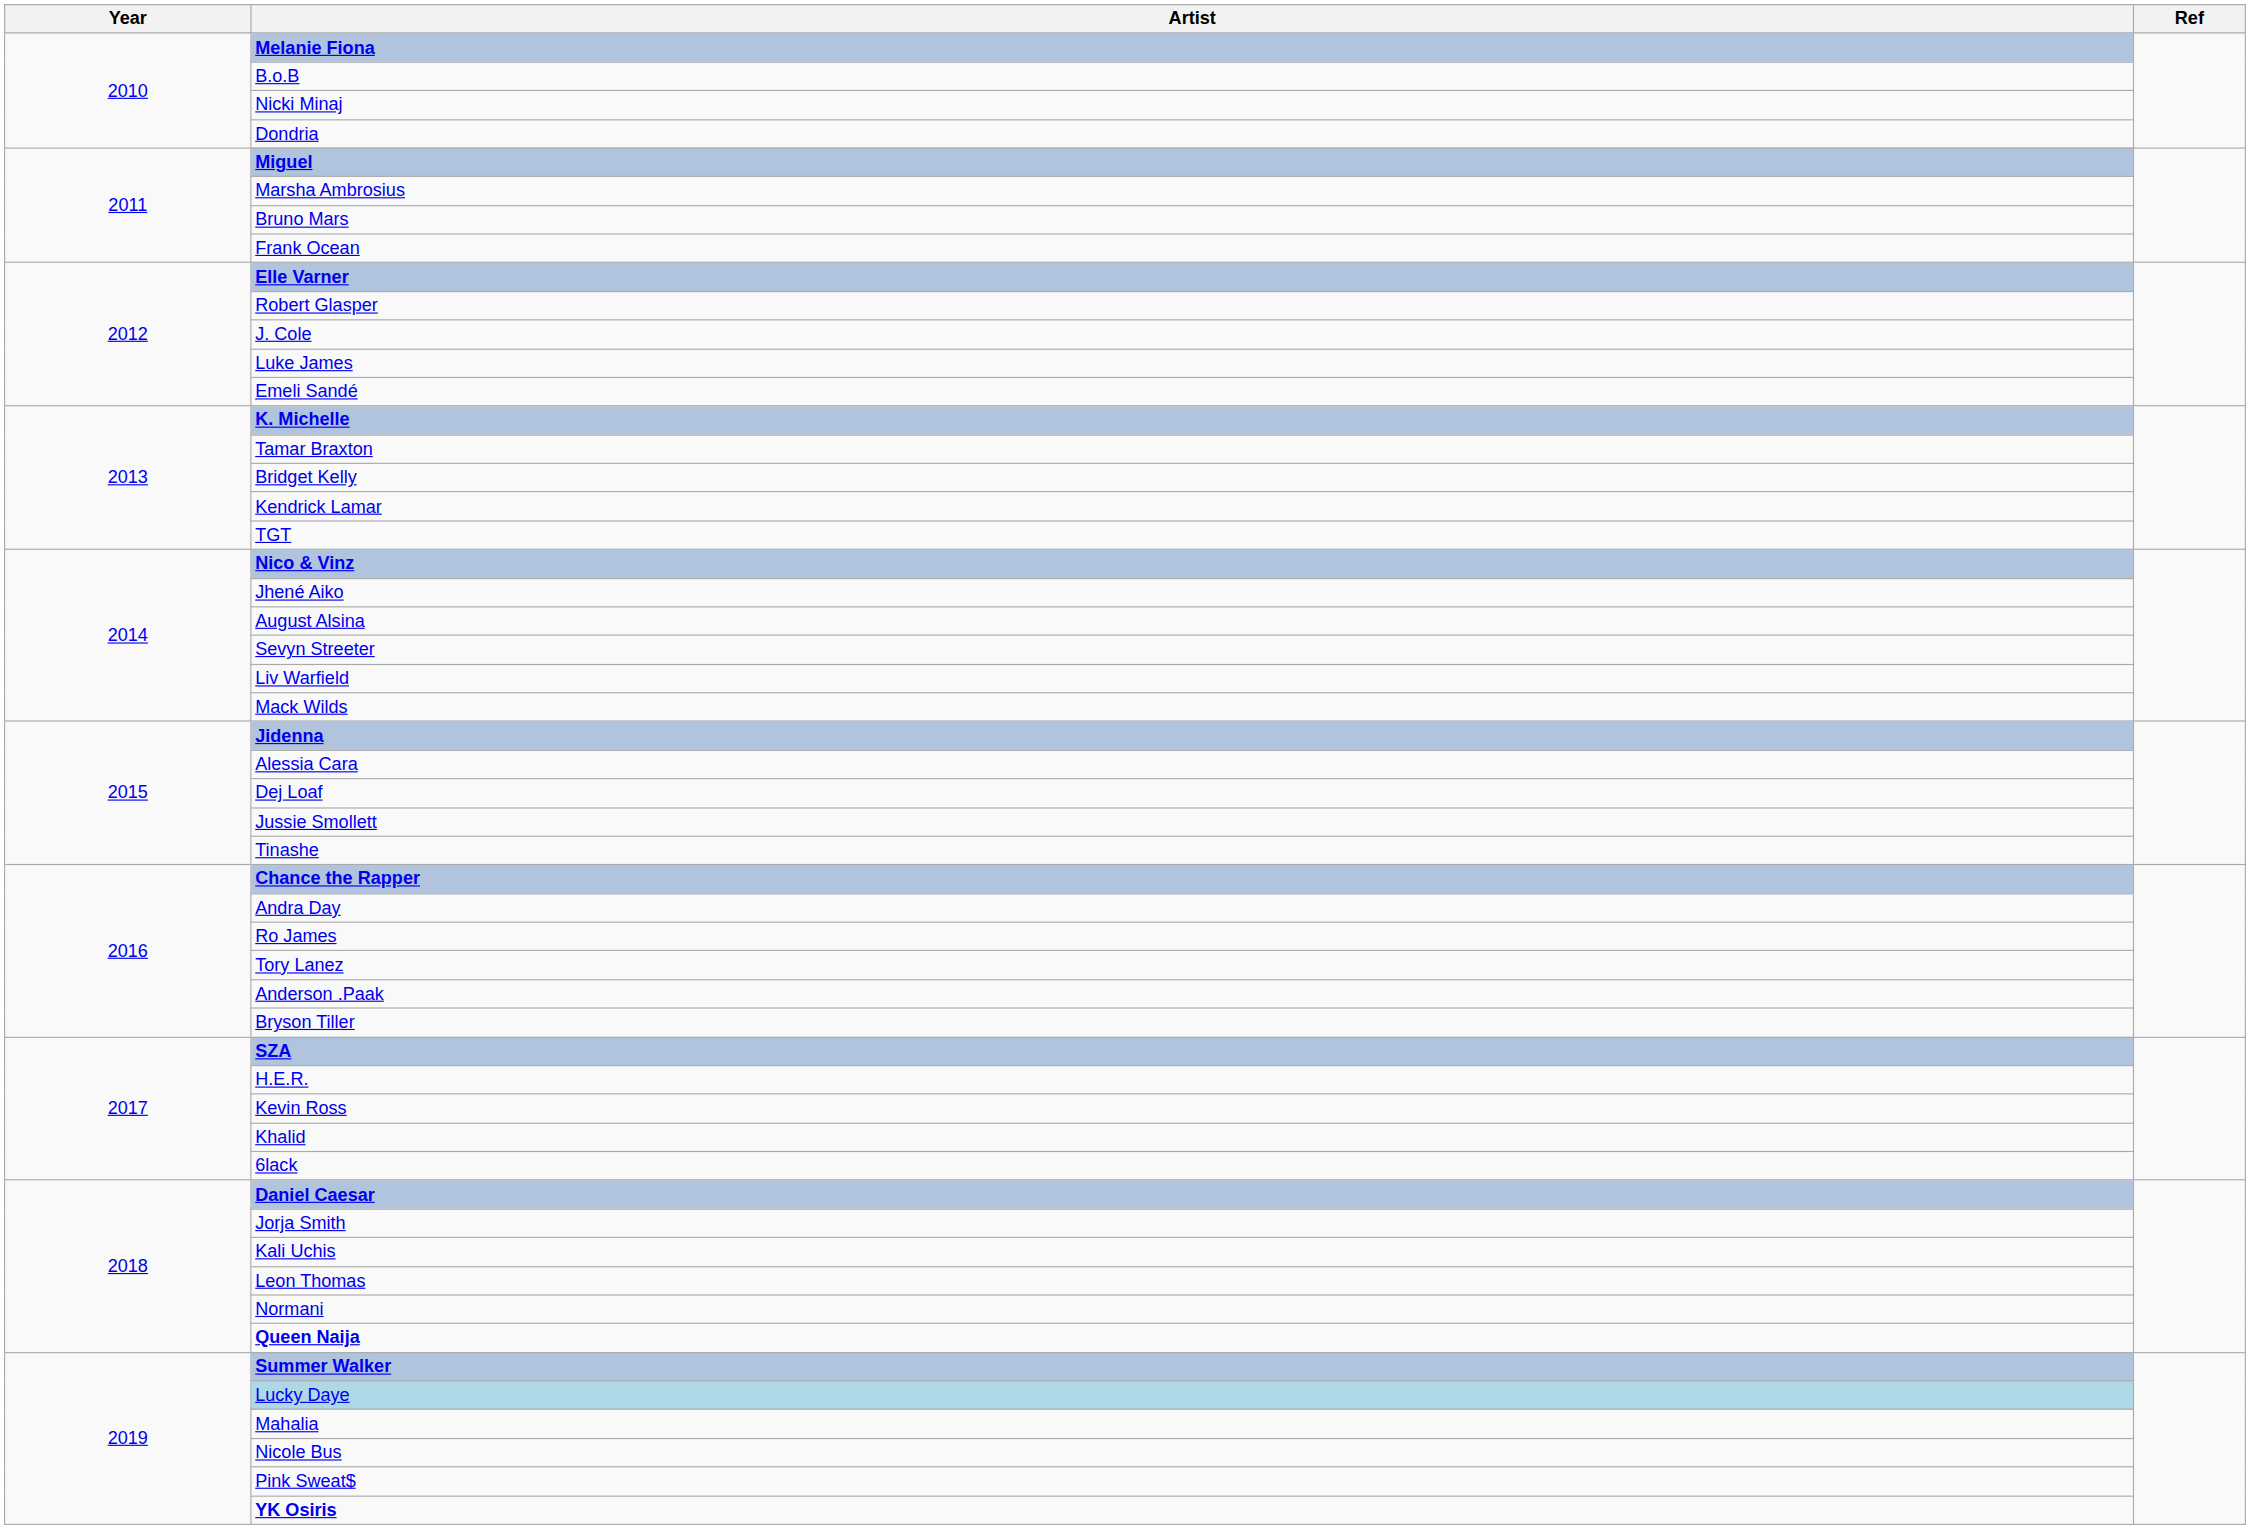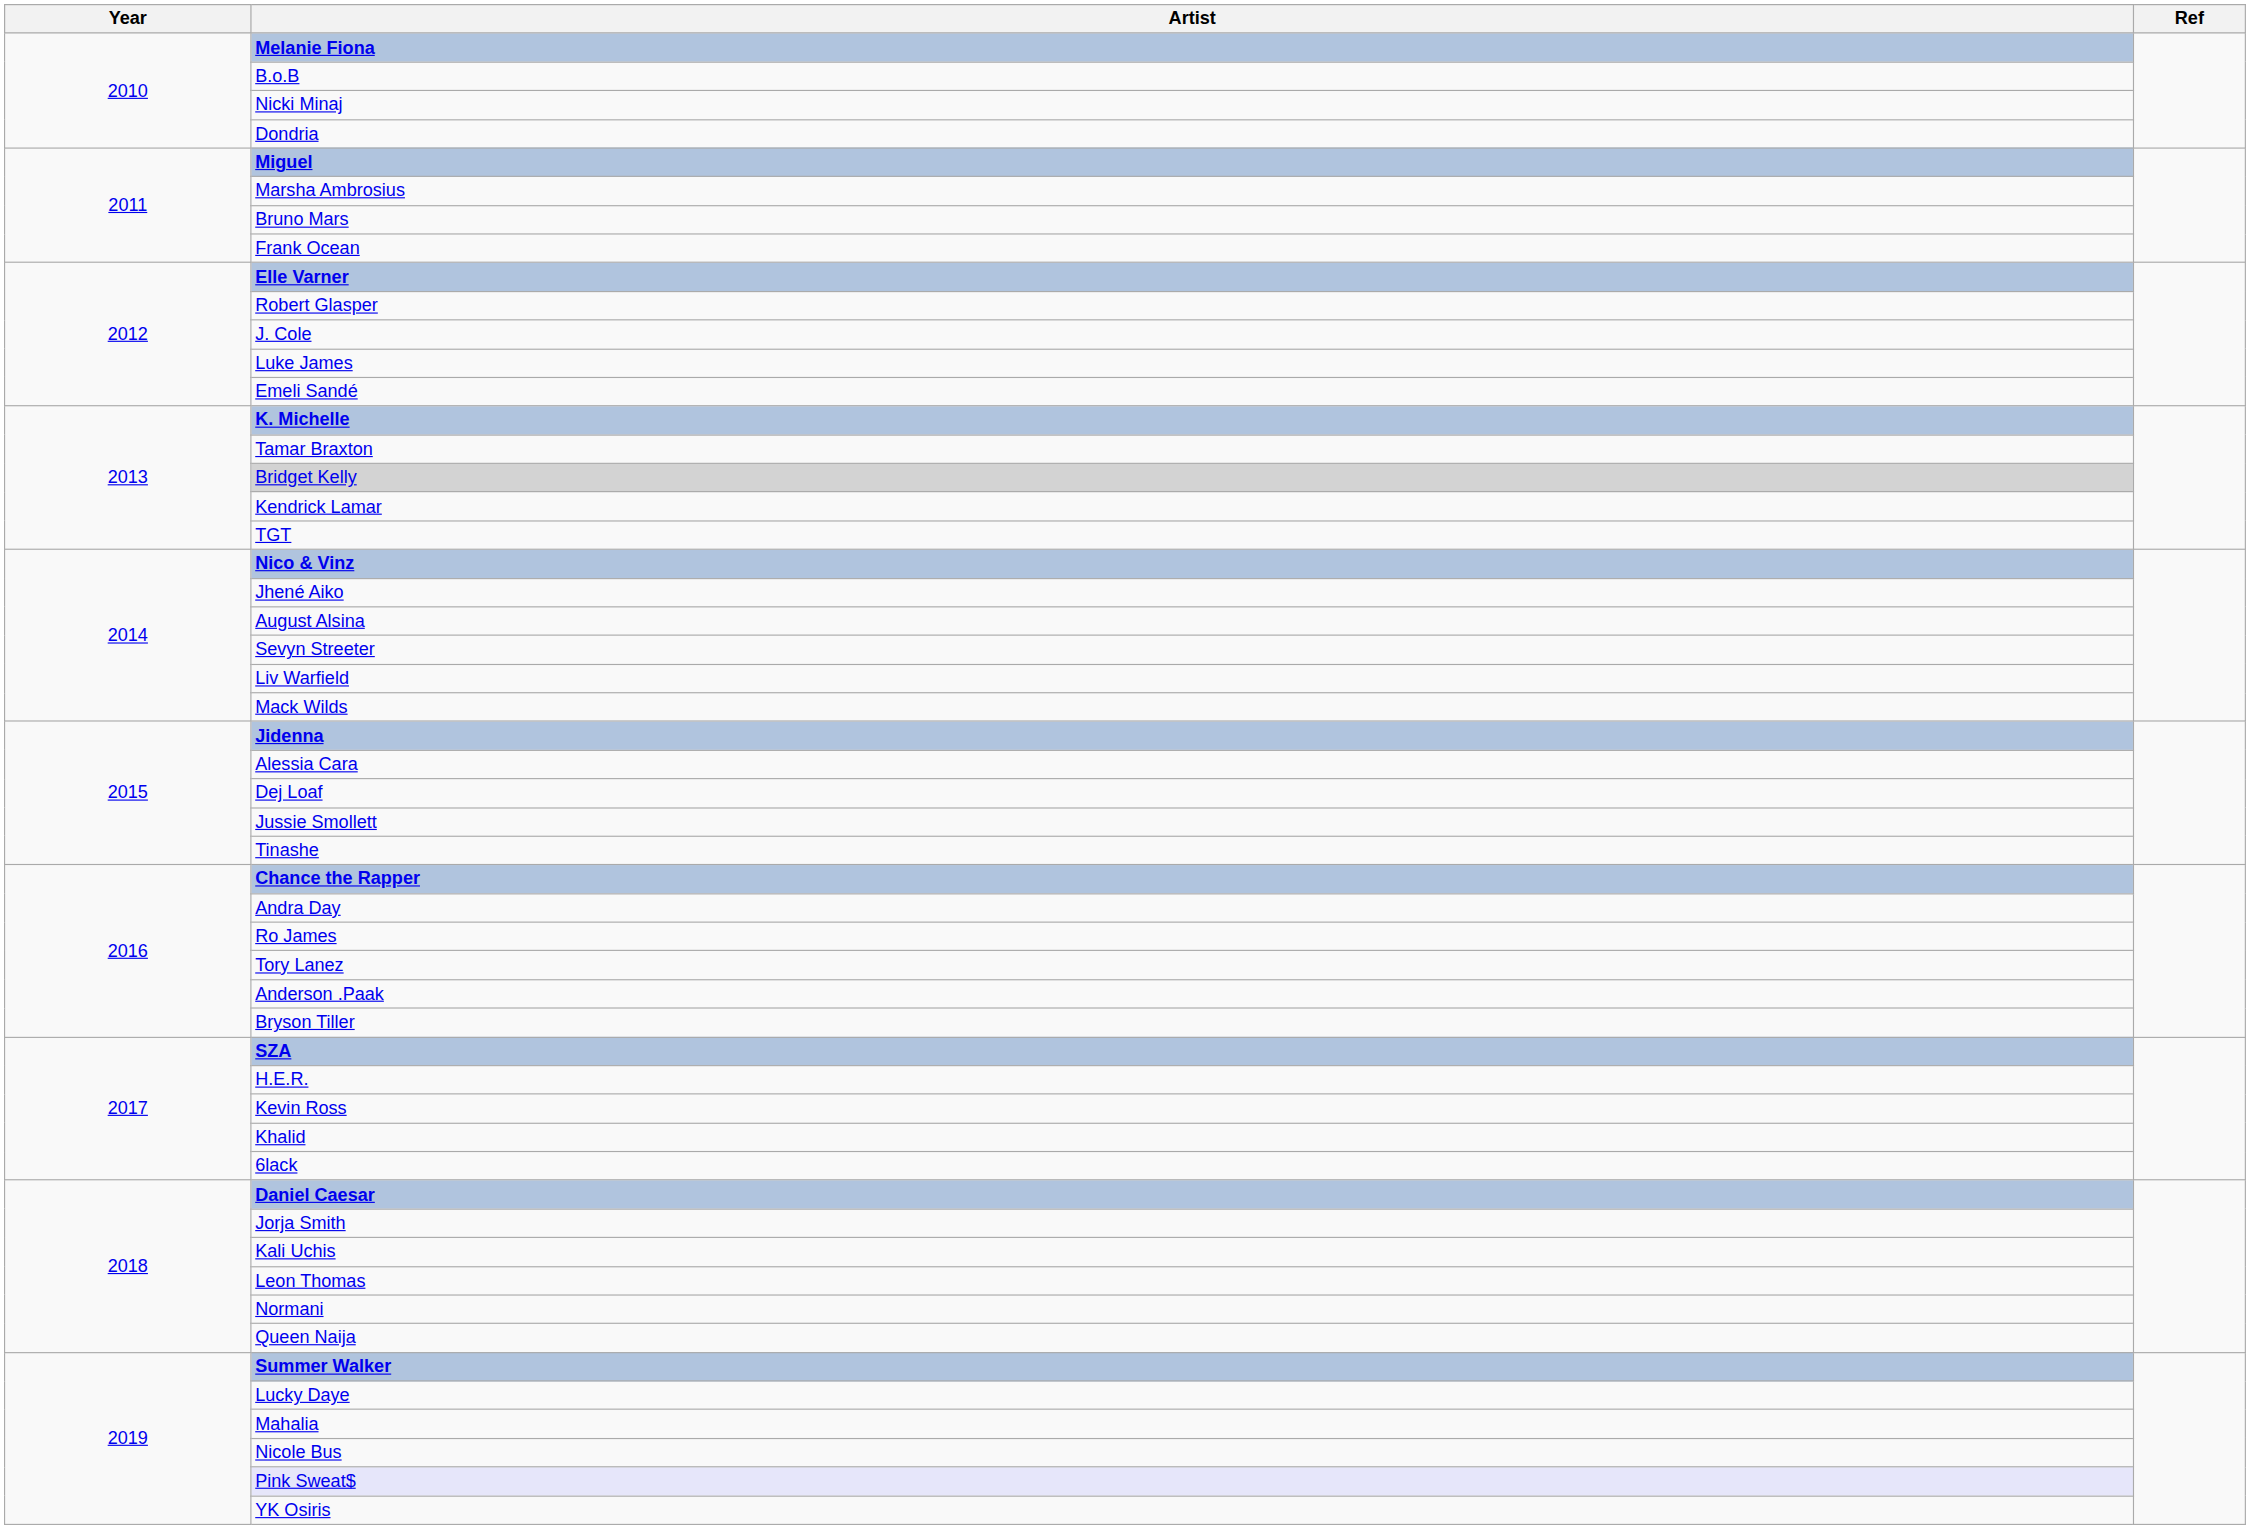Bridget Kelly | Artist: no background -> lightgrey background
Queen Naija | Artist: bold -> normal
Lucky Daye | Artist: lightblue background -> no background
Pink Sweat$ | Artist: no background -> lavender background
YK Osiris | Artist: bold -> normal
